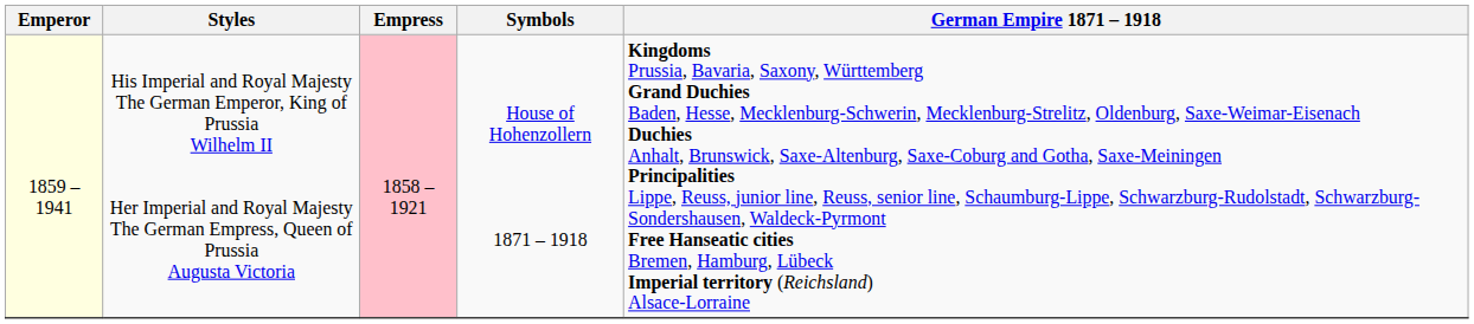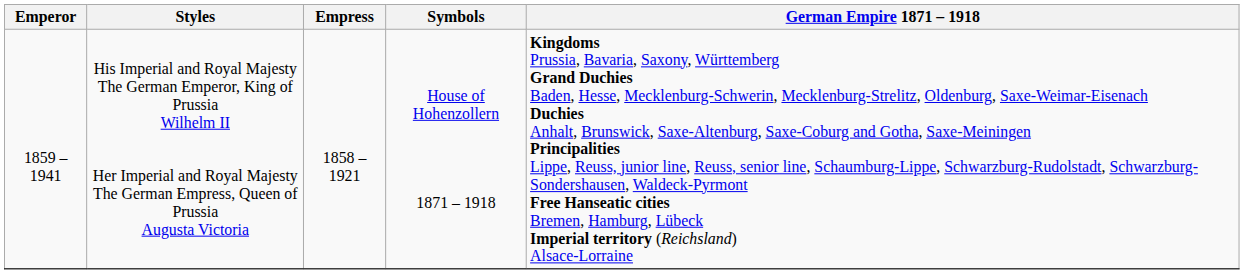row 2 | Emperor: lightyellow background -> no background
row 2 | Empress: pink background -> no background
